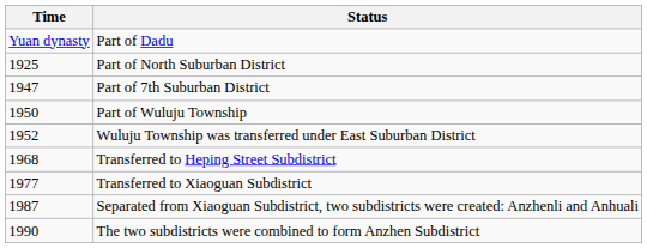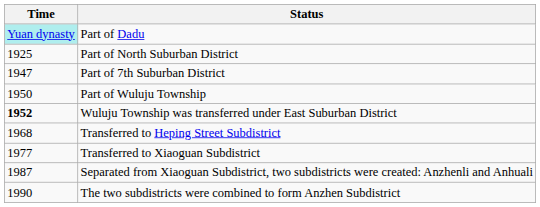Part of Dadu | Time: no background -> paleturquoise background
Wuluju Township was transferred under East Suburban District | Time: normal -> bold
